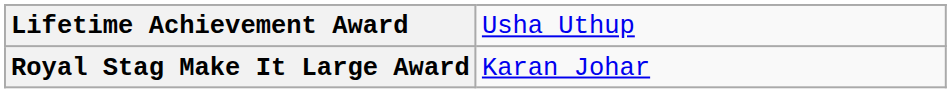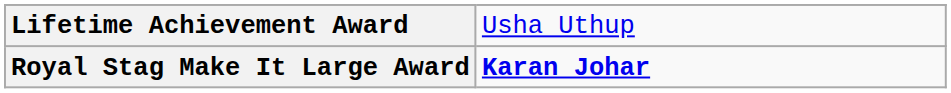Royal Stag Make It Large Award | column 2: normal -> bold
